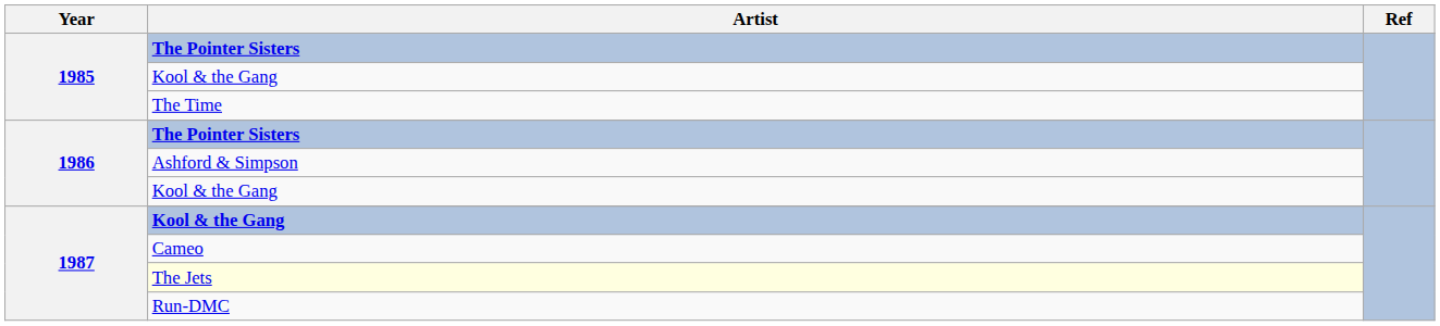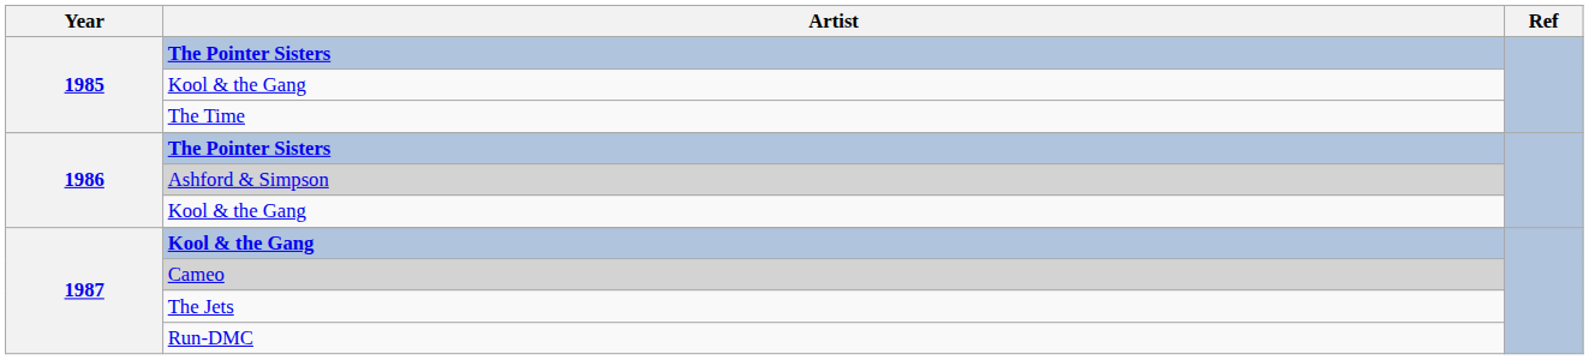Ashford & Simpson | Artist: no background -> lightgrey background
Cameo | Artist: no background -> lightgrey background
The Jets | Artist: lightyellow background -> no background
